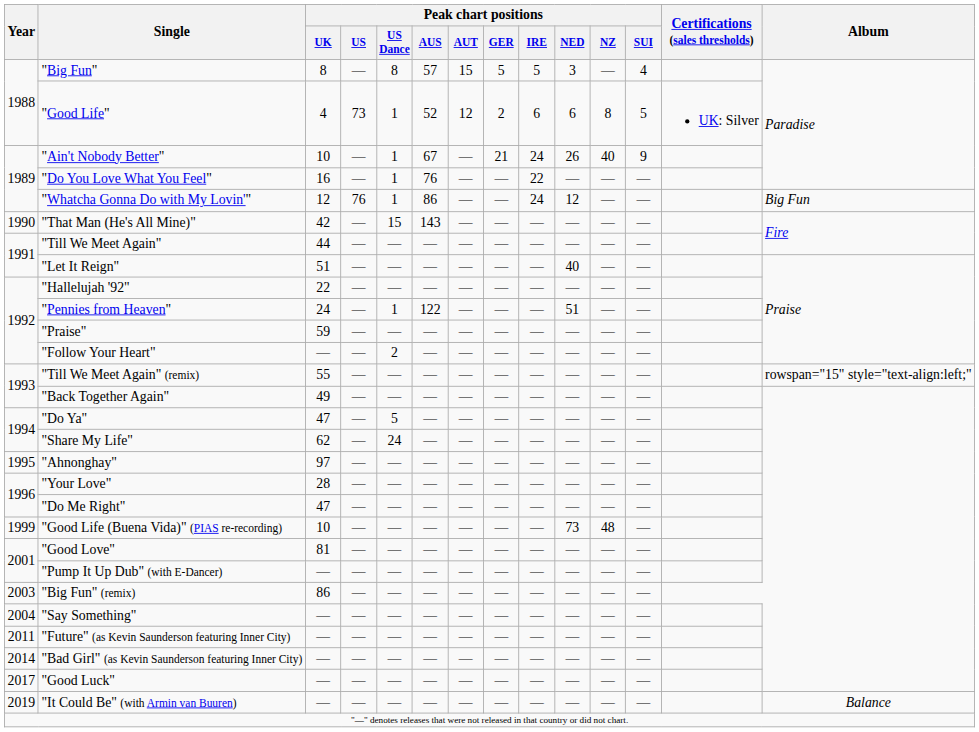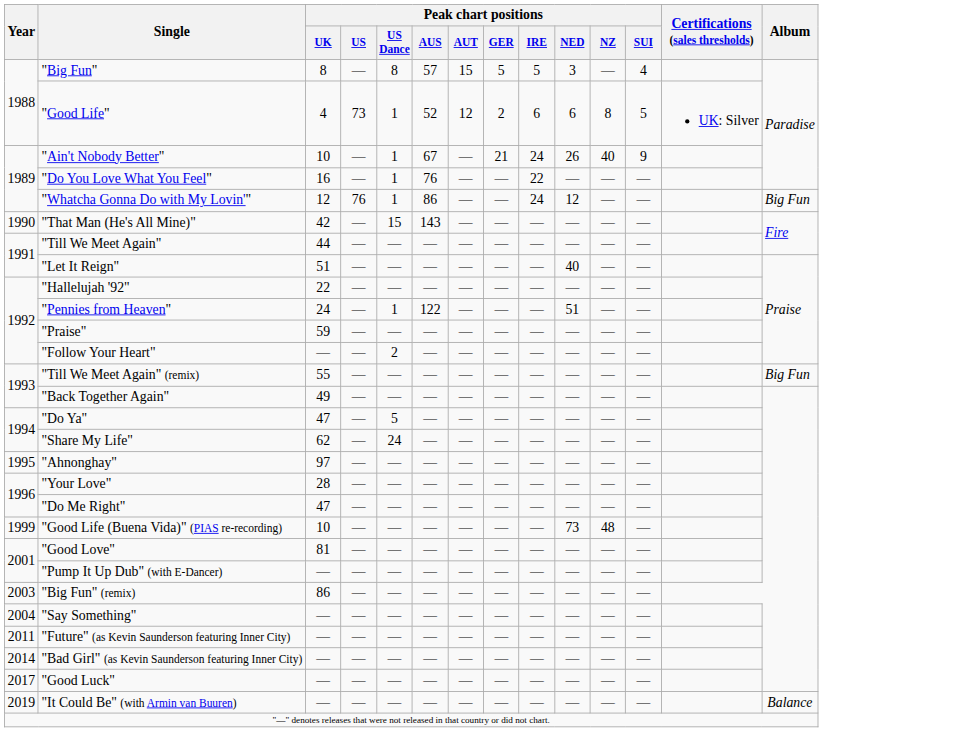"Till We Meet Again" (remix) | Album: rowspan="15" style="text-align:left;" -> Big Fun
